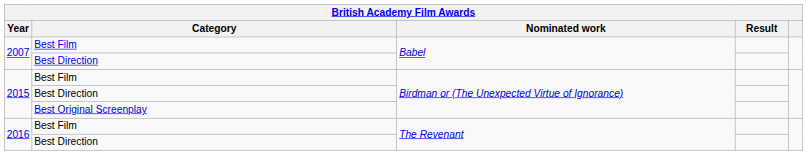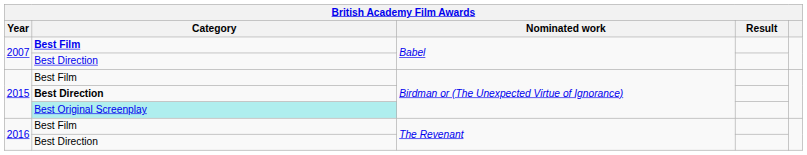2007 / Best Film | Category: normal -> bold
2015 / Best Direction | Category: normal -> bold
2015 / Best Original Screenplay | Category: no background -> paleturquoise background
